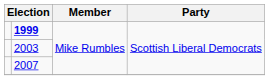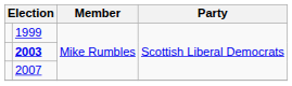1999 | column 2: bold -> normal
2003 | column 2: normal -> bold
